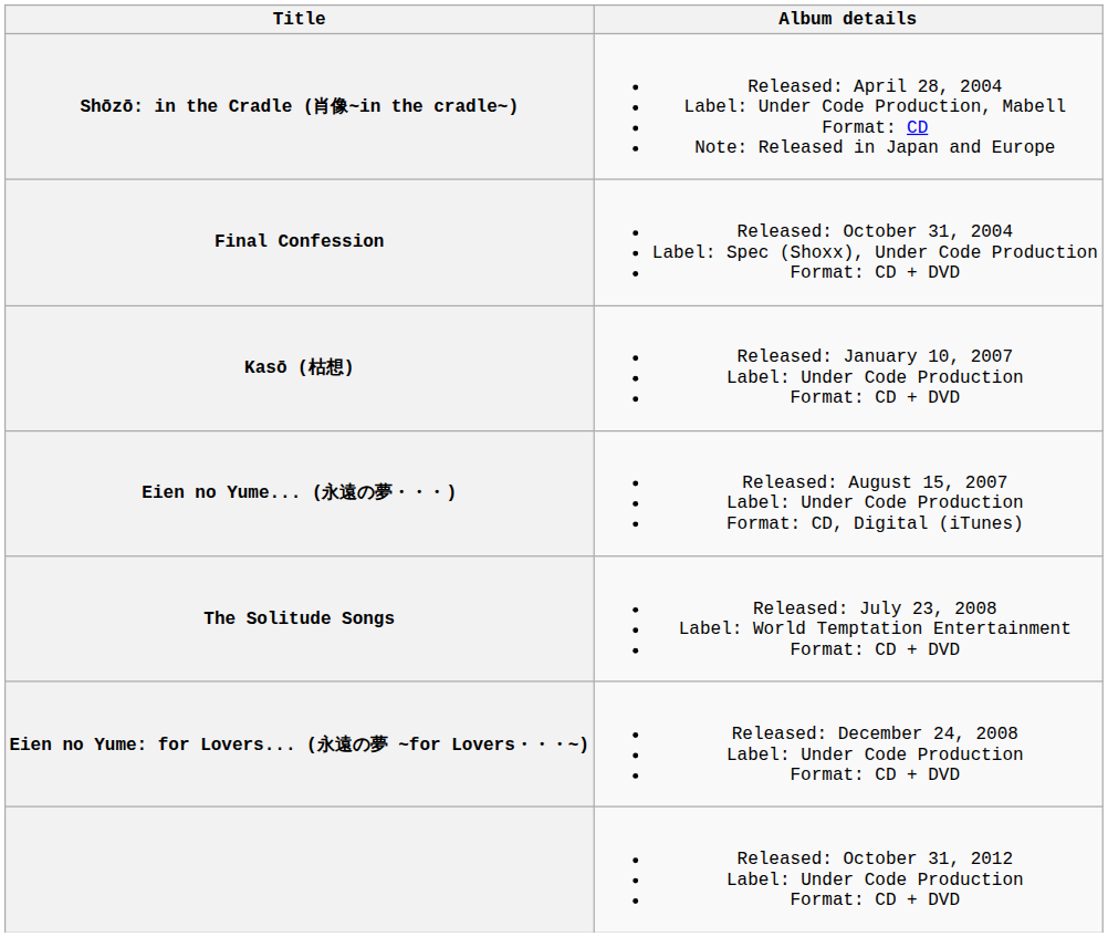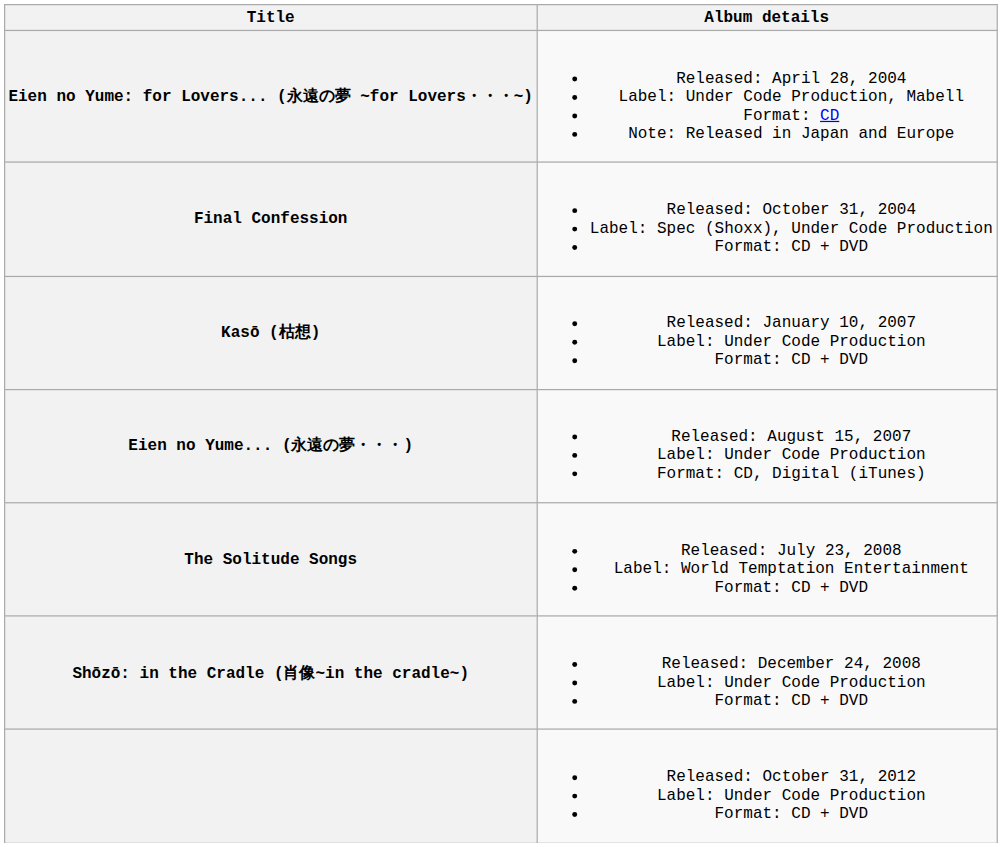row 2 | Title: Shōzō: in the Cradle (肖像~in the cradle~) -> Eien no Yume: for Lovers... (永遠の夢 ~for Lovers・・・~)
row 7 | Title: Eien no Yume: for Lovers... (永遠の夢 ~for Lovers・・・~) -> Shōzō: in the Cradle (肖像~in the cradle~)
